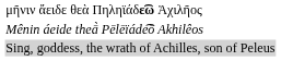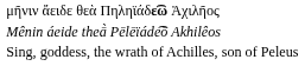Sing, goddess, the wrath of Achilles, son of Peleus | column 1: lightgrey background -> no background
